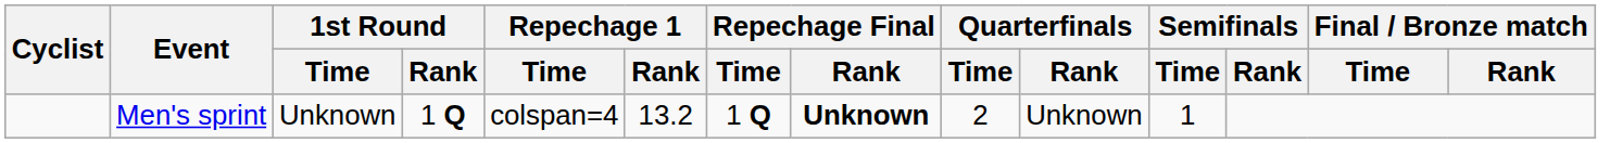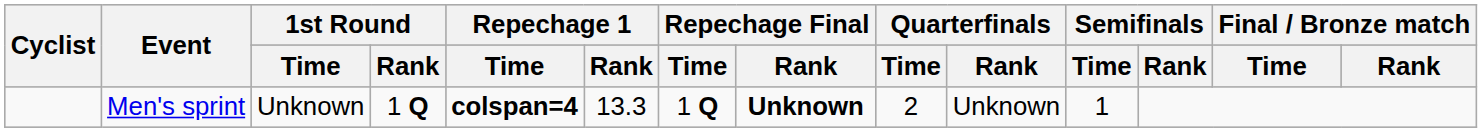Men's sprint | Repechage 1 / Time: normal -> bold
Men's sprint | Repechage 1 / Rank: 13.2 -> 13.3
